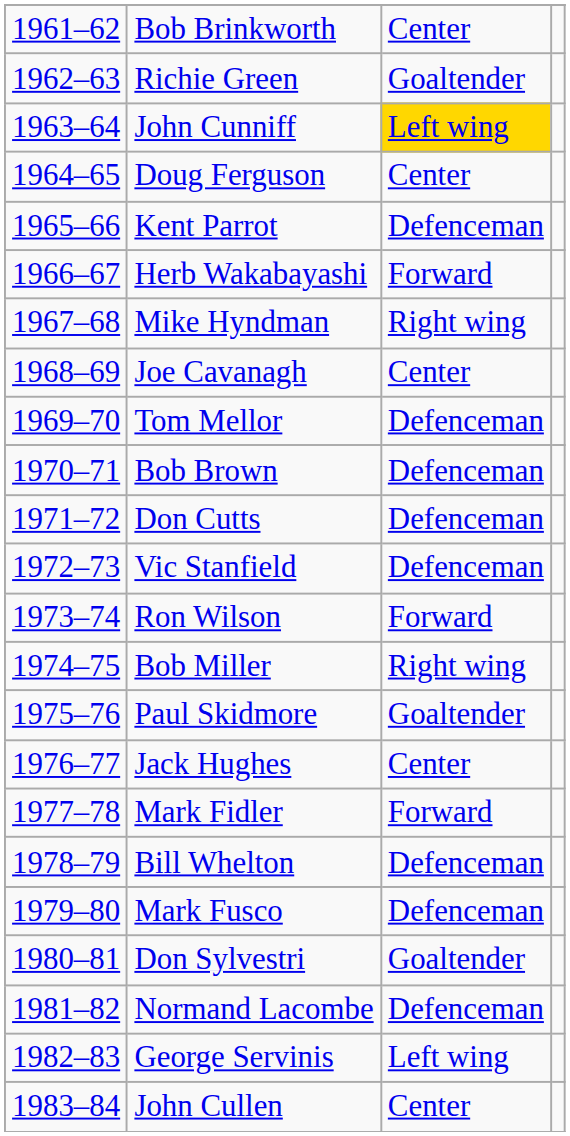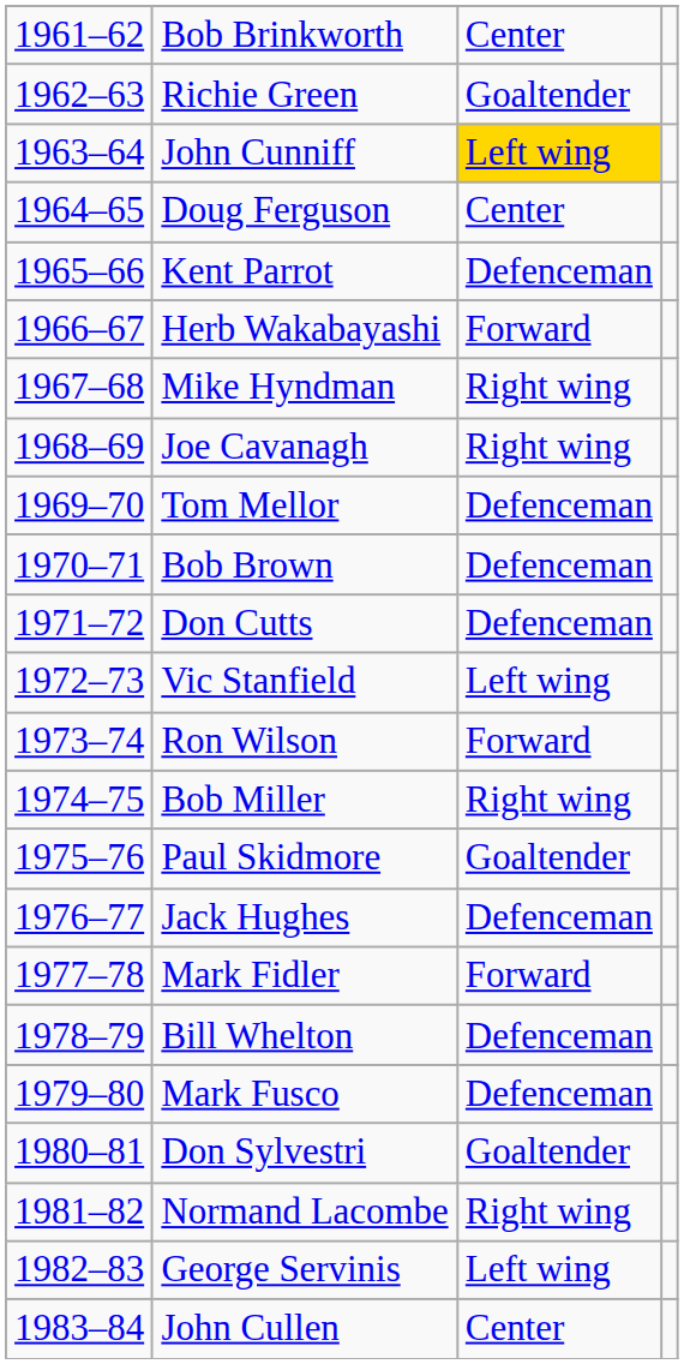Joe Cavanagh | column 3: Center -> Right wing
Vic Stanfield | column 3: Defenceman -> Left wing
Jack Hughes | column 3: Center -> Defenceman
Normand Lacombe | column 3: Defenceman -> Right wing
